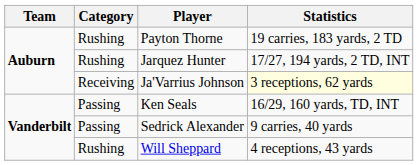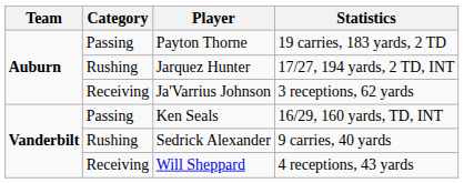Payton Thorne | Category: Rushing -> Passing
Ja'Varrius Johnson | Statistics: lightyellow background -> no background
Sedrick Alexander | Category: Passing -> Rushing
Will Sheppard | Category: Rushing -> Receiving
